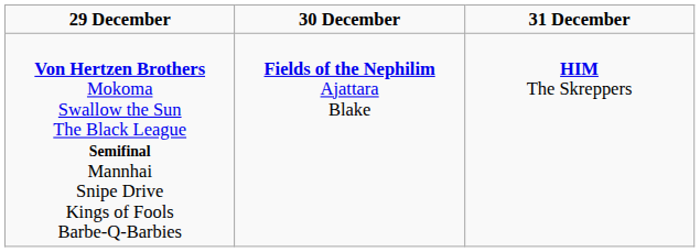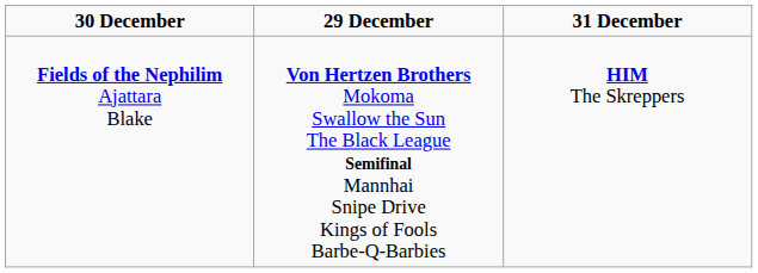columns swapped: 29 December <-> 30 December
